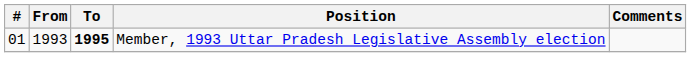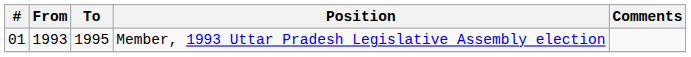Member, 1993 Uttar Pradesh Legislative Assembly election | To: bold -> normal
